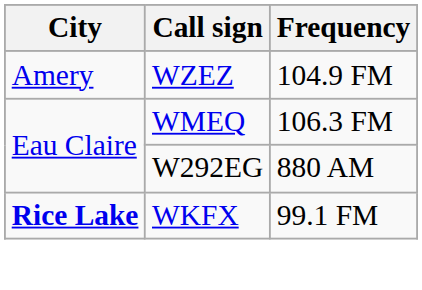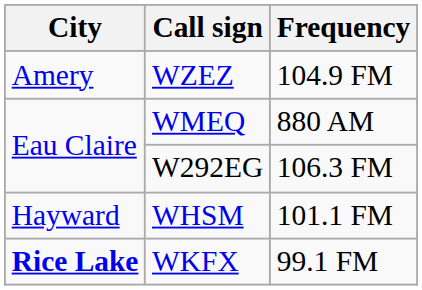WMEQ | Frequency: 106.3 FM -> 880 AM
W292EG | Frequency: 880 AM -> 106.3 FM
+ row: Hayward | WHSM | 101.1 FM
